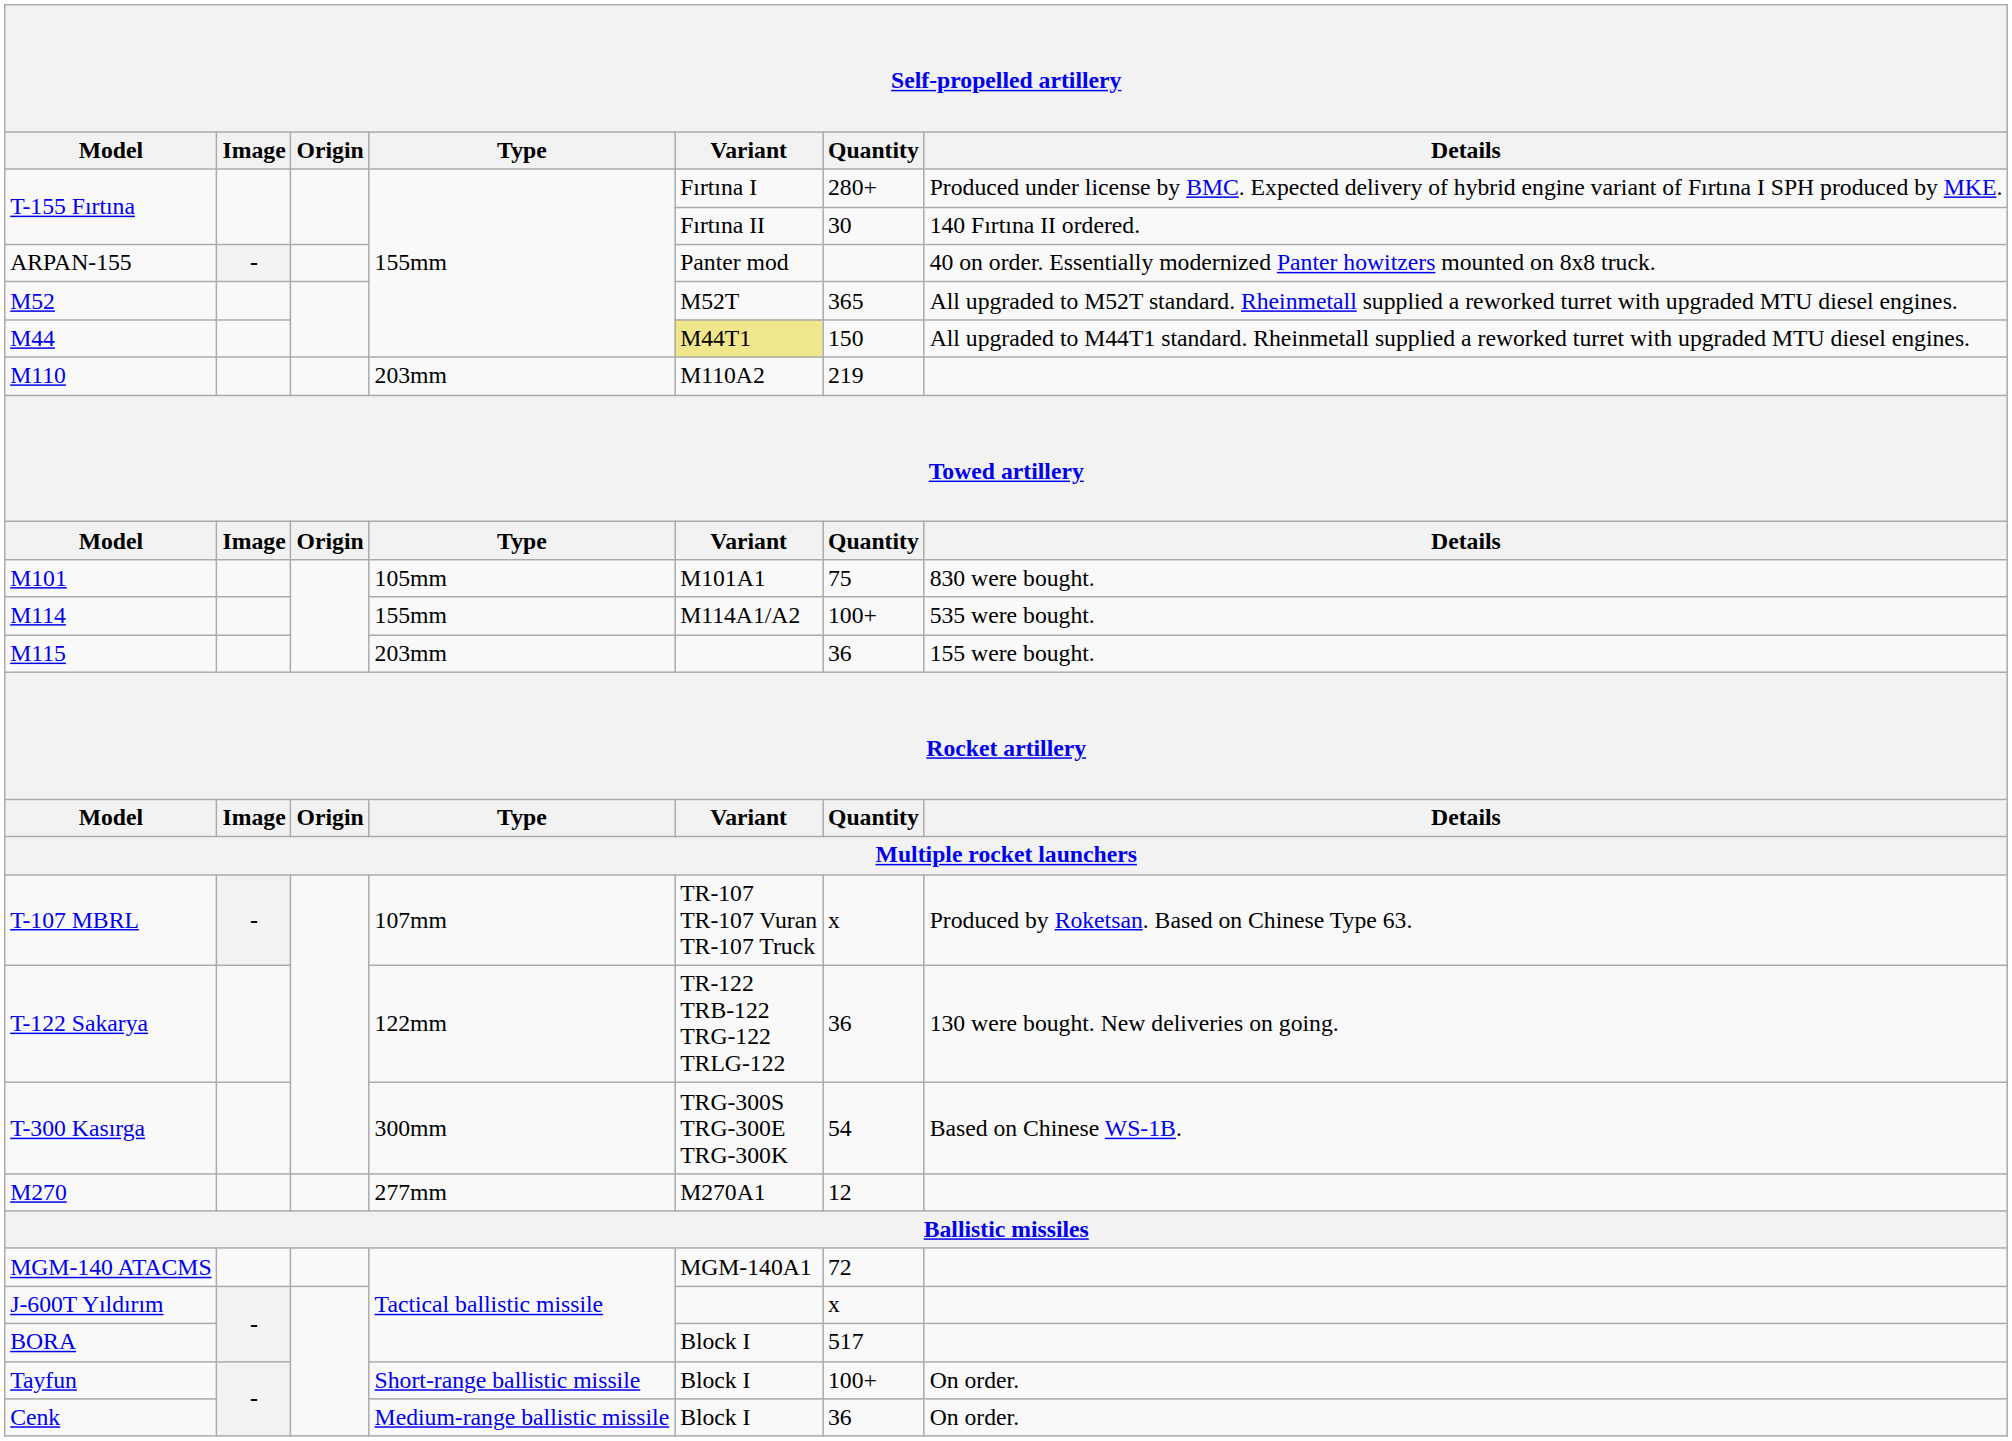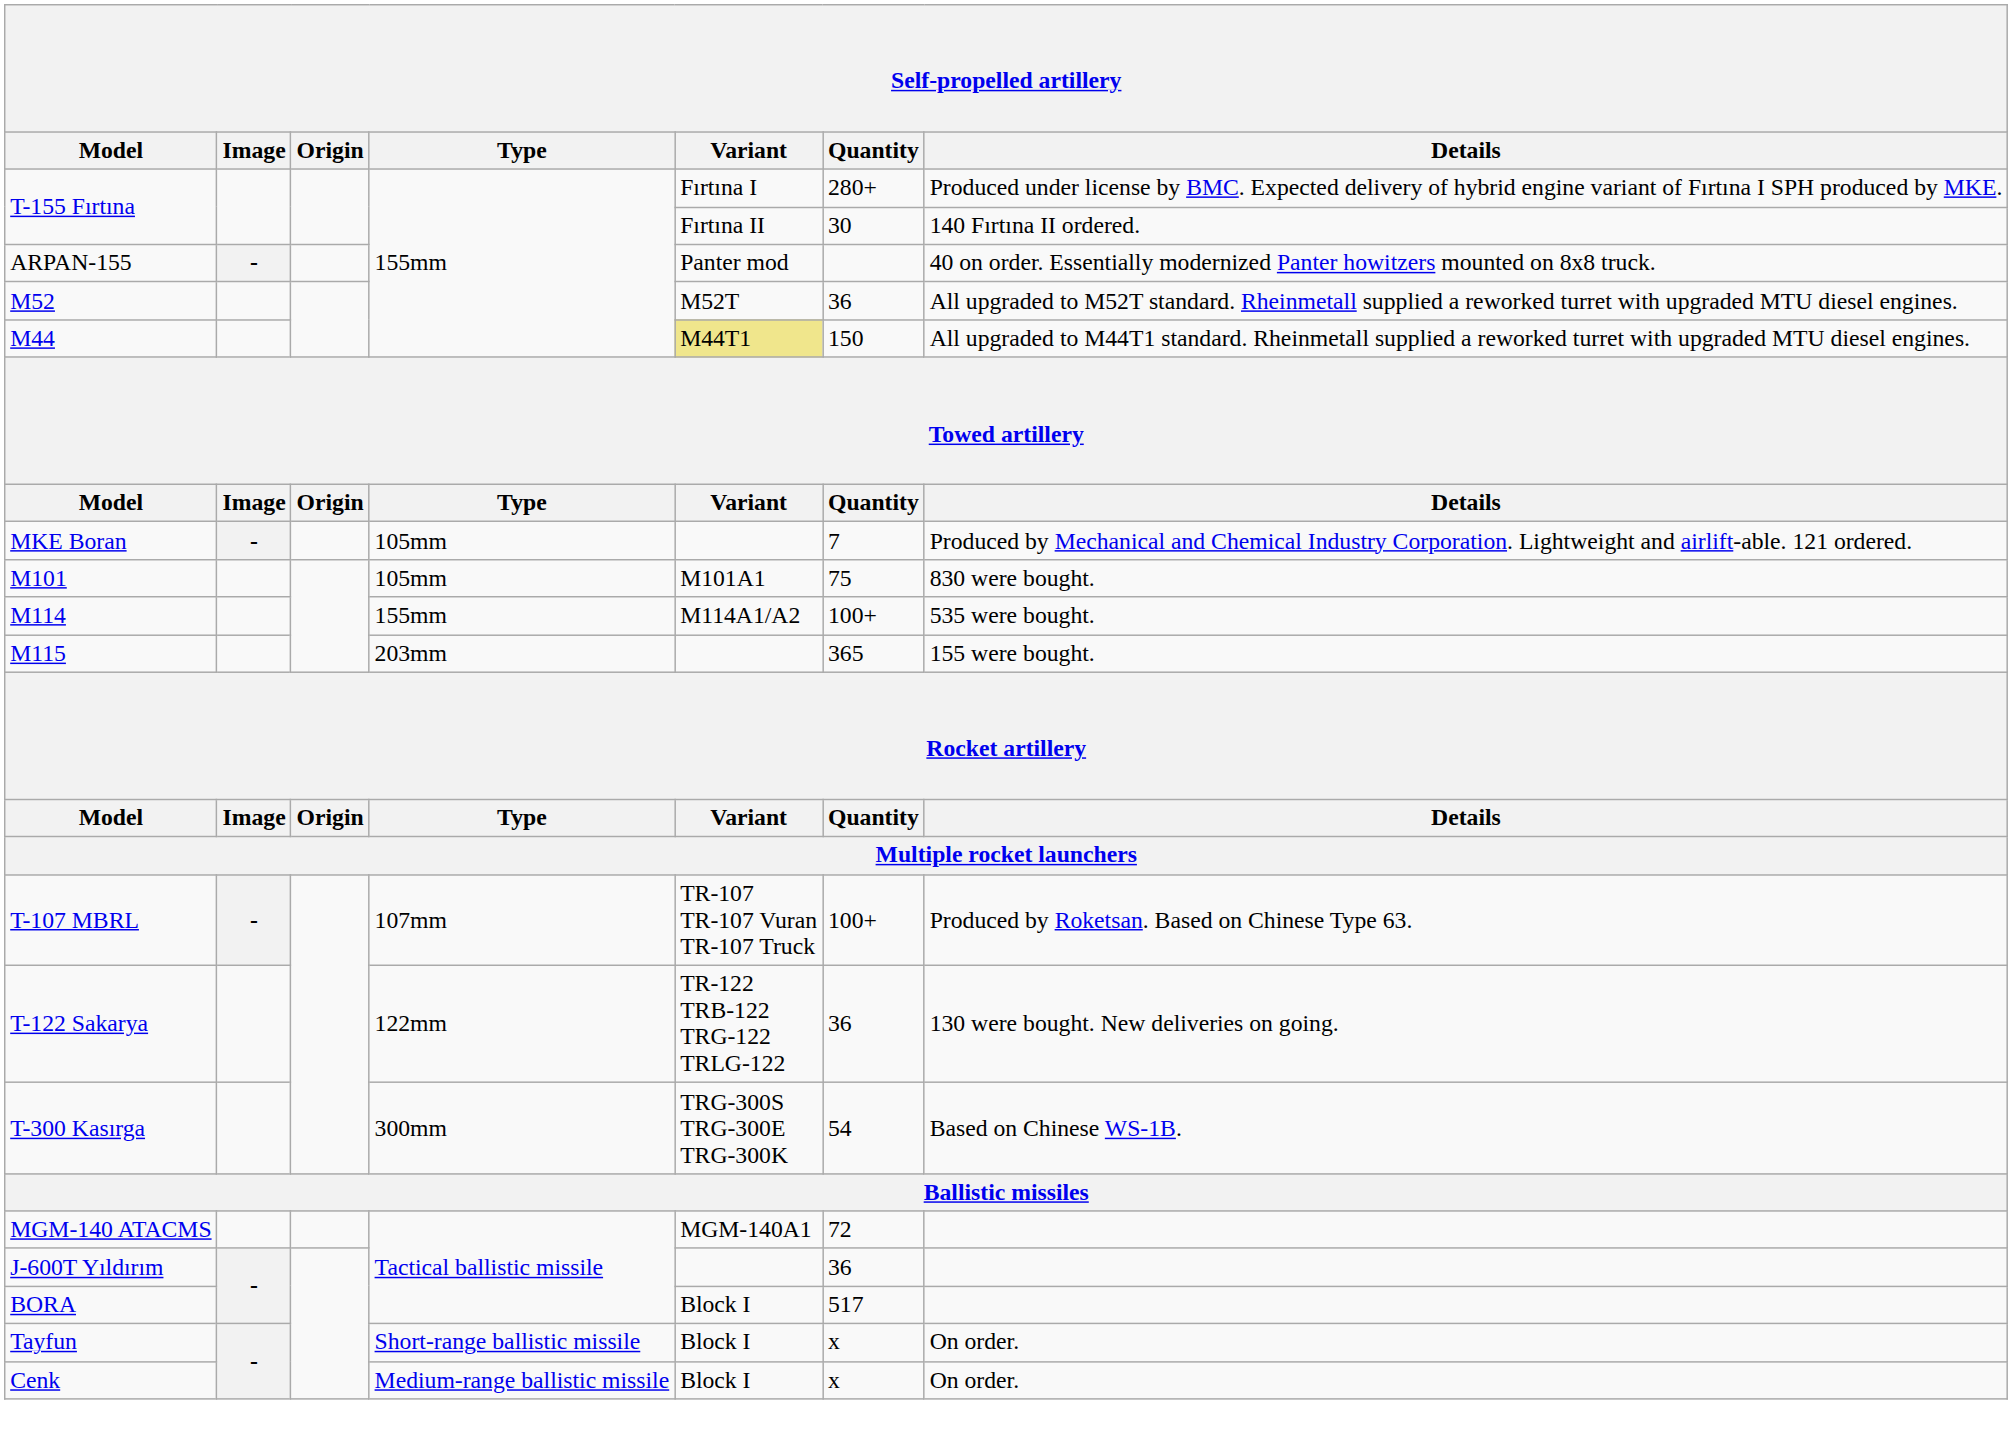M52 | Quantity: 365 -> 36
- row: M110 | 203mm | M110A2 | 219
+ row: MKE Boran | - | 105mm | 7 | Produced by Mechanical and Chemical Industry Corporation. Lightweight and airlift-able. 121 ordered.
M115 | Quantity: 36 -> 365
T-107 MBRL | Quantity: x -> 100+
- row: M270 | 277mm | M270A1 | 12
J-600T Yıldırım | Quantity: x -> 36
Tayfun | Quantity: 100+ -> x
Cenk | Quantity: 36 -> x
